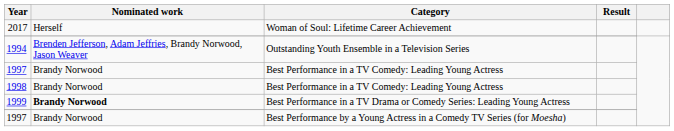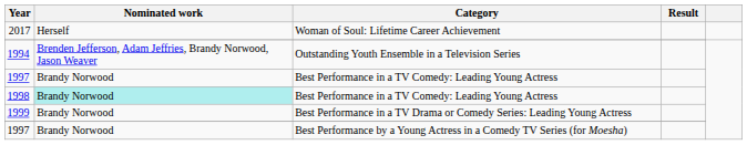1998 | Nominated work: no background -> paleturquoise background
1999 | Nominated work: bold -> normal
